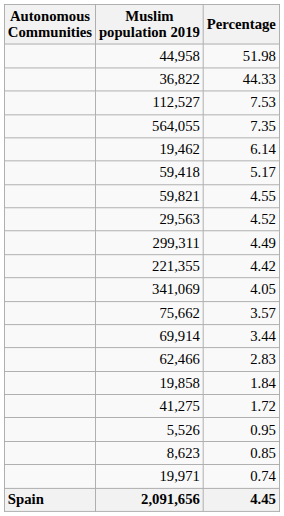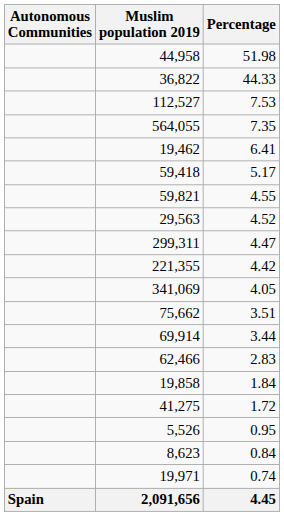19,462 | Percentage: 6.14 -> 6.41
299,311 | Percentage: 4.49 -> 4.47
75,662 | Percentage: 3.57 -> 3.51
8,623 | Percentage: 0.85 -> 0.84
